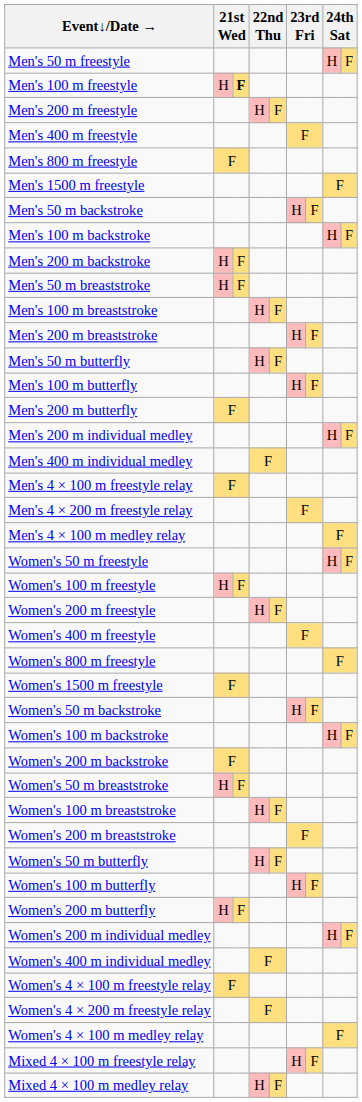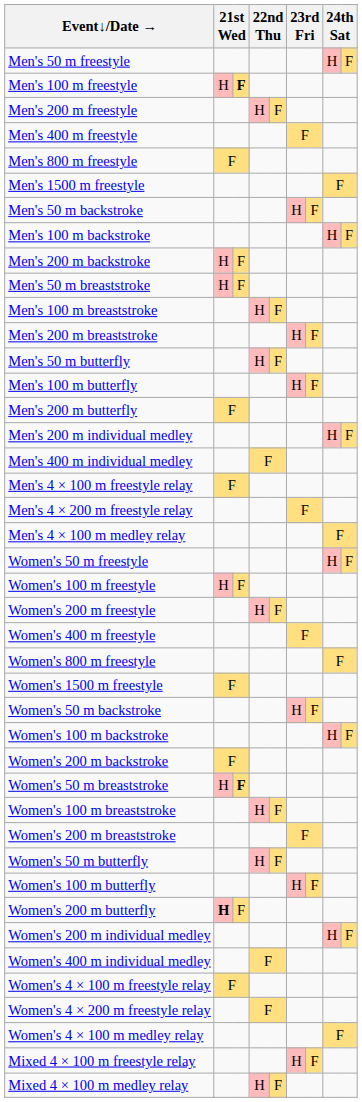Women's 50 m breaststroke | column 3: normal -> bold
Women's 200 m butterfly | column 2: normal -> bold
